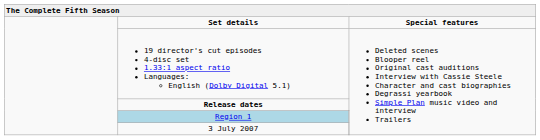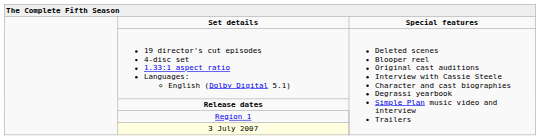Region 1 | column 2: lightblue background -> no background
3 July 2007 | column 2: no background -> lightyellow background
